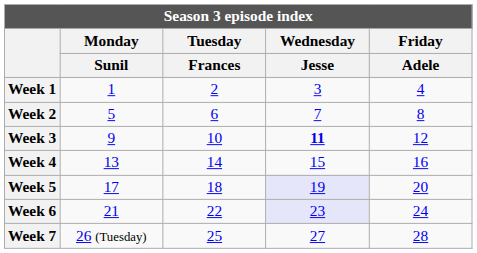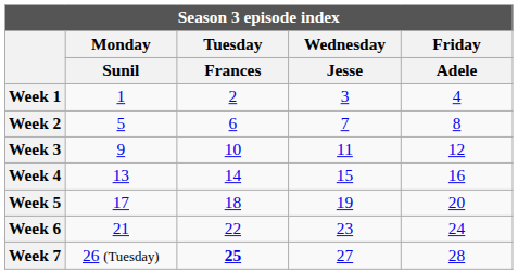Week 3 | Wednesday / Jesse: bold -> normal
Week 5 | Wednesday / Jesse: lavender background -> no background
Week 6 | Wednesday / Jesse: lavender background -> no background
Week 7 | Tuesday / Frances: normal -> bold
